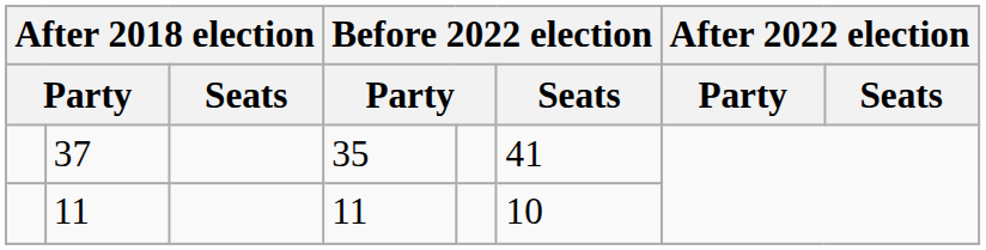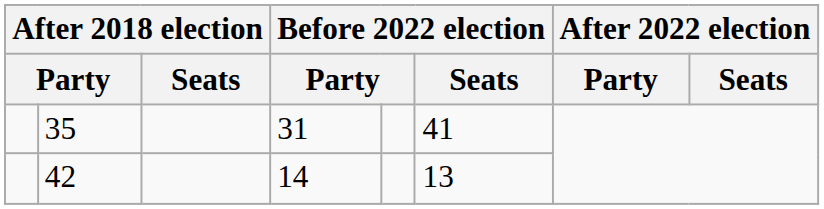row 3 | column 2: 37 -> 35
row 3 | column 4: 35 -> 31
row 4 | column 2: 11 -> 42
row 4 | column 4: 11 -> 14
row 4 | Before 2022 election / Seats: 10 -> 13
